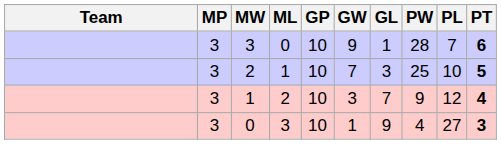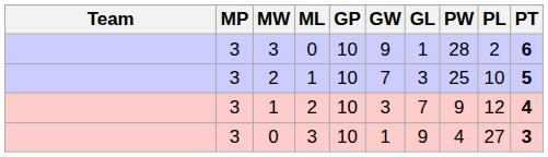row 2 | PL: 7 -> 2
